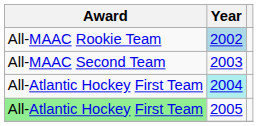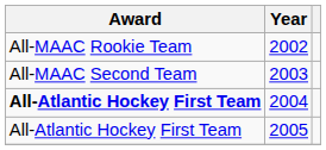row 2 | Year: lightblue background -> no background
row 4 | Award: normal -> bold
row 4 | Year: paleturquoise background -> no background
row 5 | Award: lightgreen background -> no background
